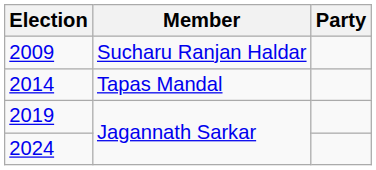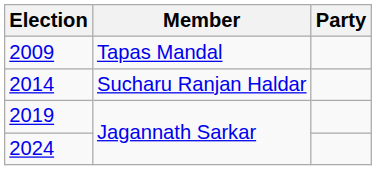2009 | Member: Sucharu Ranjan Haldar -> Tapas Mandal
2014 | Member: Tapas Mandal -> Sucharu Ranjan Haldar
